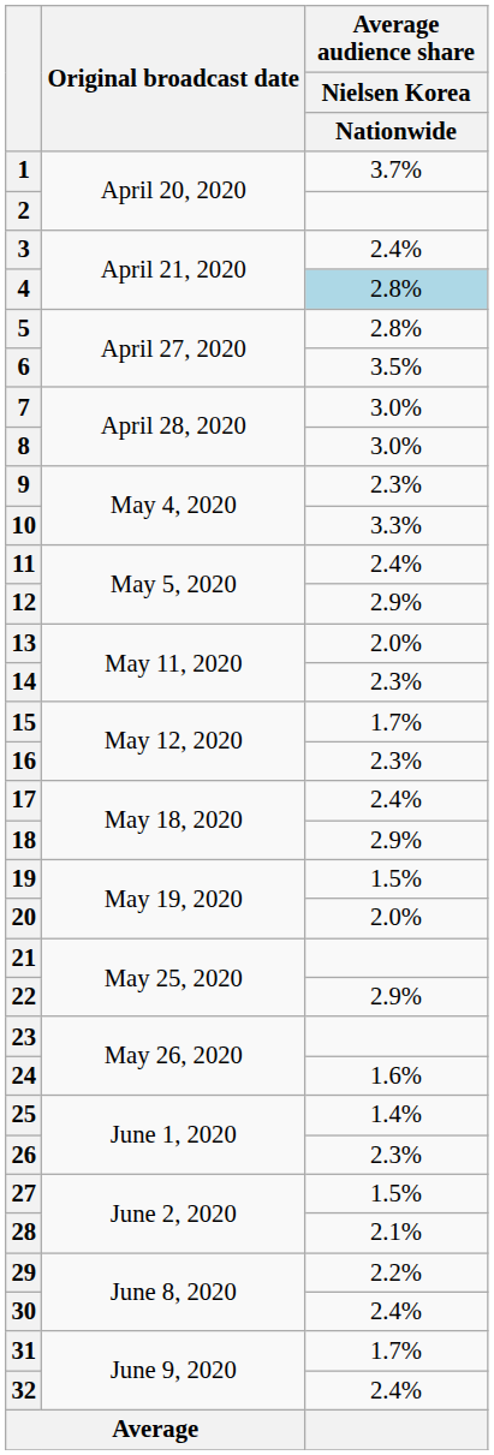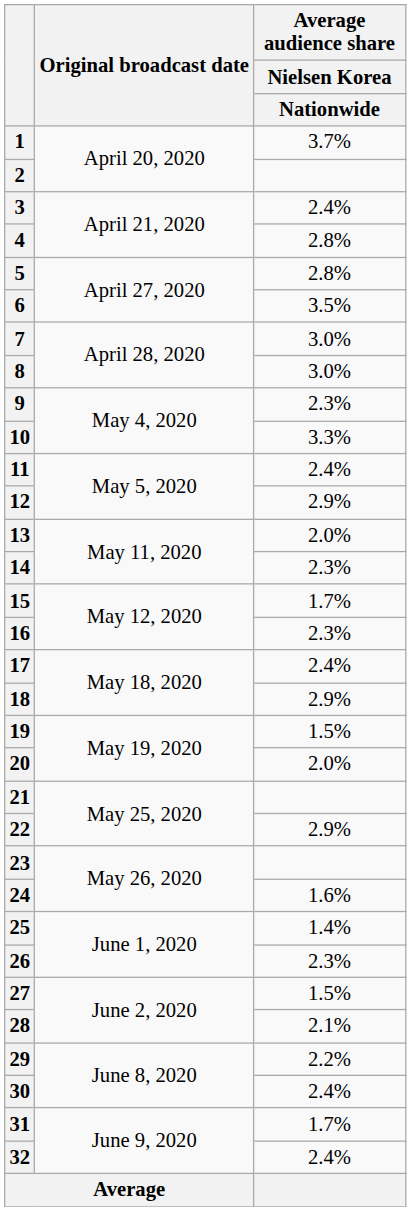4 | Average audience share / Nielsen Korea / Nationwide: lightblue background -> no background
